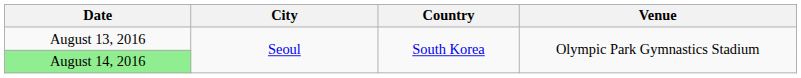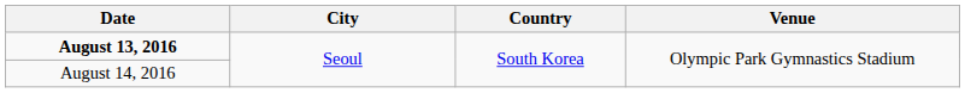August 13, 2016 | Date: normal -> bold
August 14, 2016 | Date: lightgreen background -> no background
